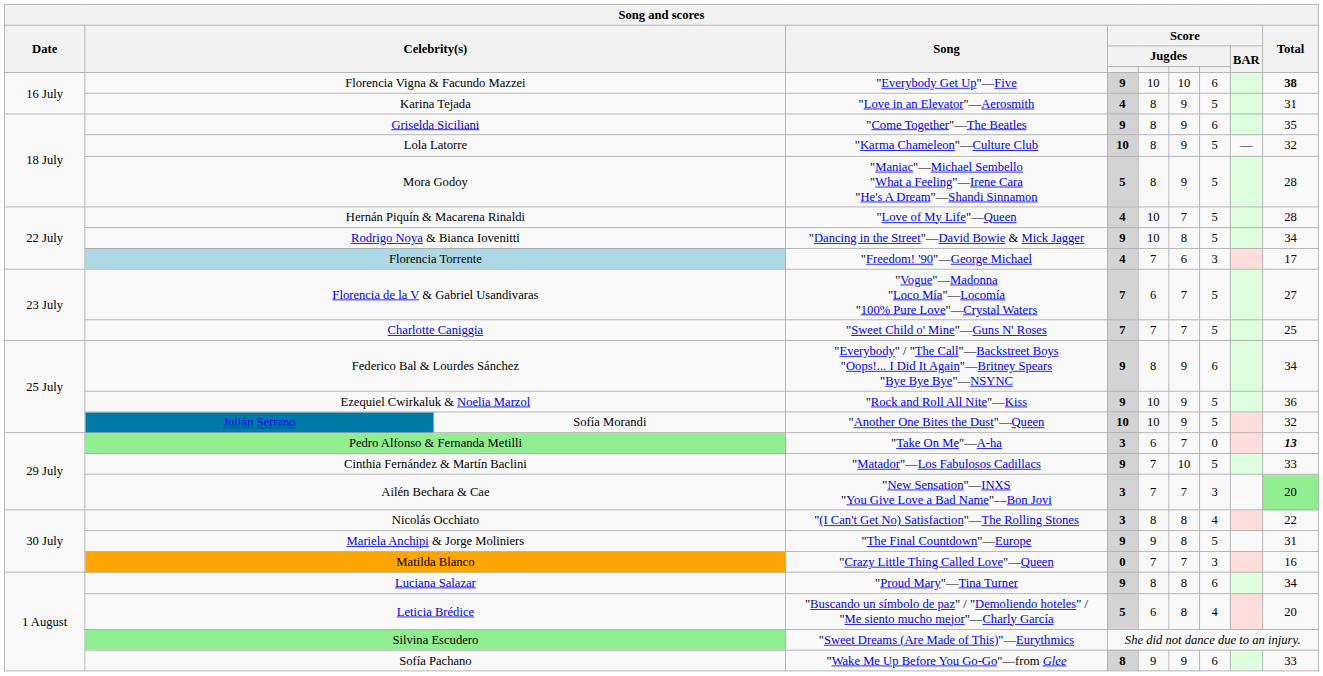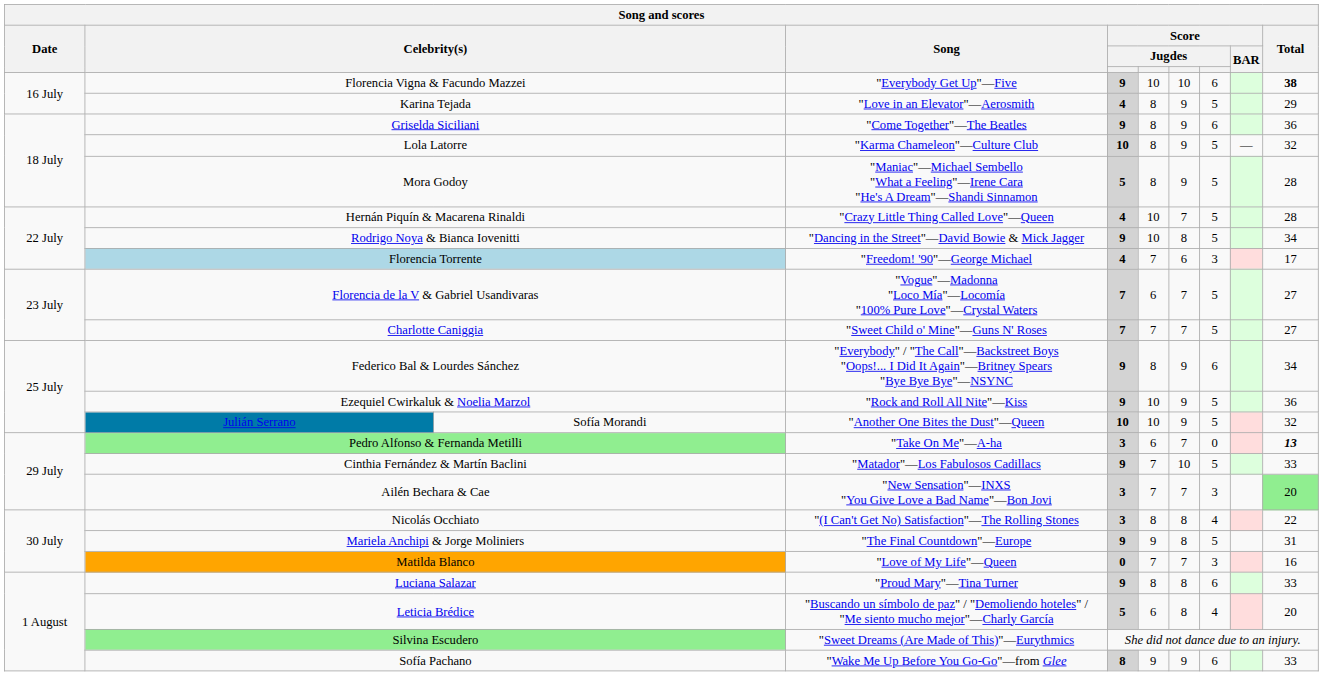Karina Tejada | Total: 31 -> 29
Griselda Siciliani | Total: 35 -> 36
Hernán Piquín & Macarena Rinaldi | Song: "Love of My Life"—Queen -> "Crazy Little Thing Called Love"—Queen
Charlotte Caniggia | Total: 25 -> 27
Matilda Blanco | Song: "Crazy Little Thing Called Love"—Queen -> "Love of My Life"—Queen
Luciana Salazar | Total: 34 -> 33
